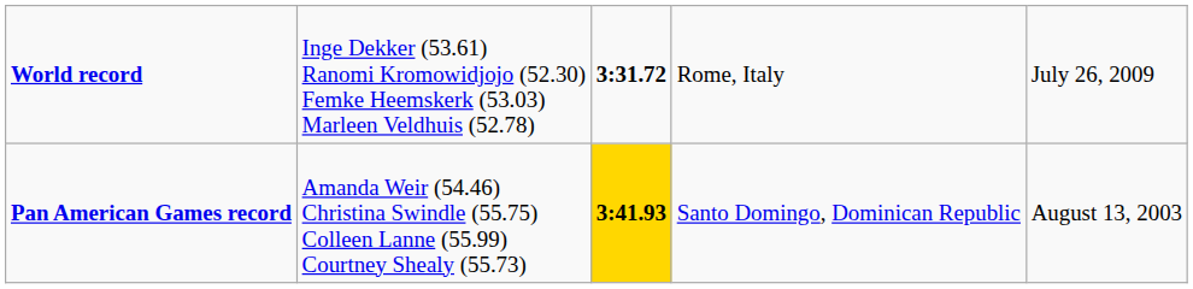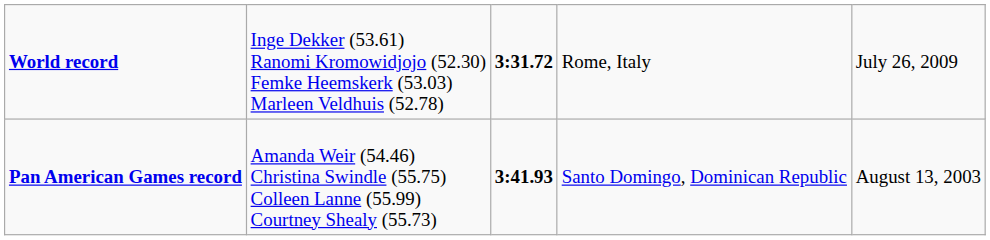Pan American Games record | column 3: gold background -> no background
